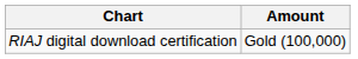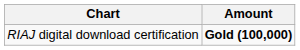RIAJ digital download certification | Amount: normal -> bold
